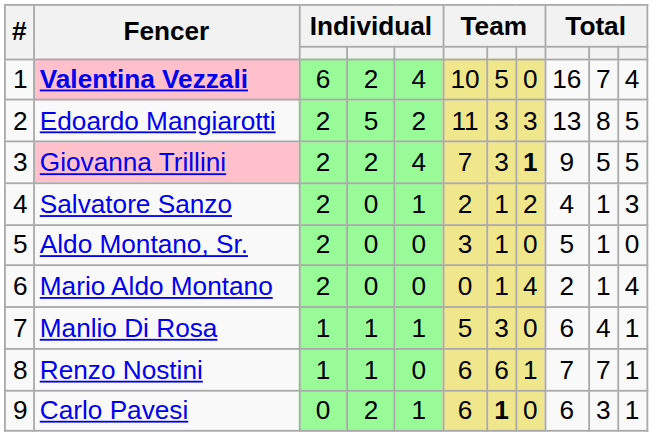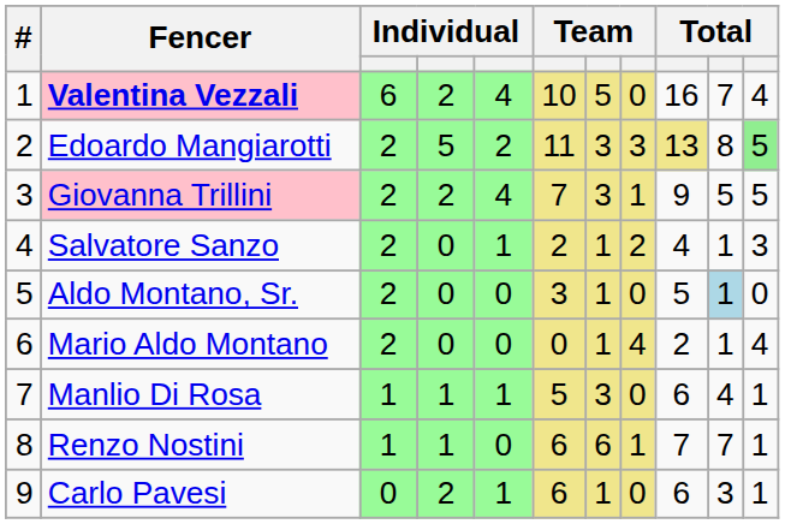Edoardo Mangiarotti | column 9: no background -> khaki background
Edoardo Mangiarotti | column 11: no background -> lightgreen background
Giovanna Trillini | column 8: bold -> normal
Aldo Montano, Sr. | column 10: no background -> lightblue background
Carlo Pavesi | column 7: bold -> normal
